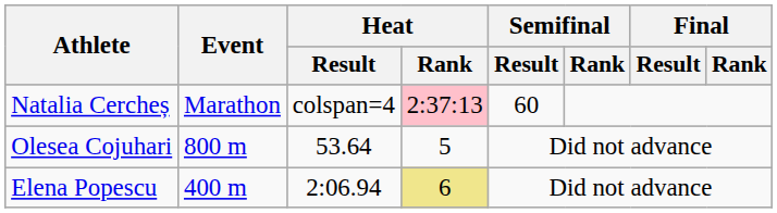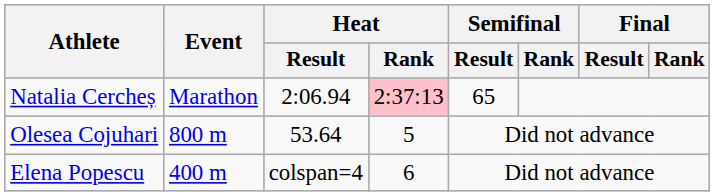Natalia Cercheș | Heat / Result: colspan=4 -> 2:06.94
Natalia Cercheș | Semifinal / Result: 60 -> 65
Elena Popescu | Heat / Result: 2:06.94 -> colspan=4
Elena Popescu | Heat / Rank: khaki background -> no background
